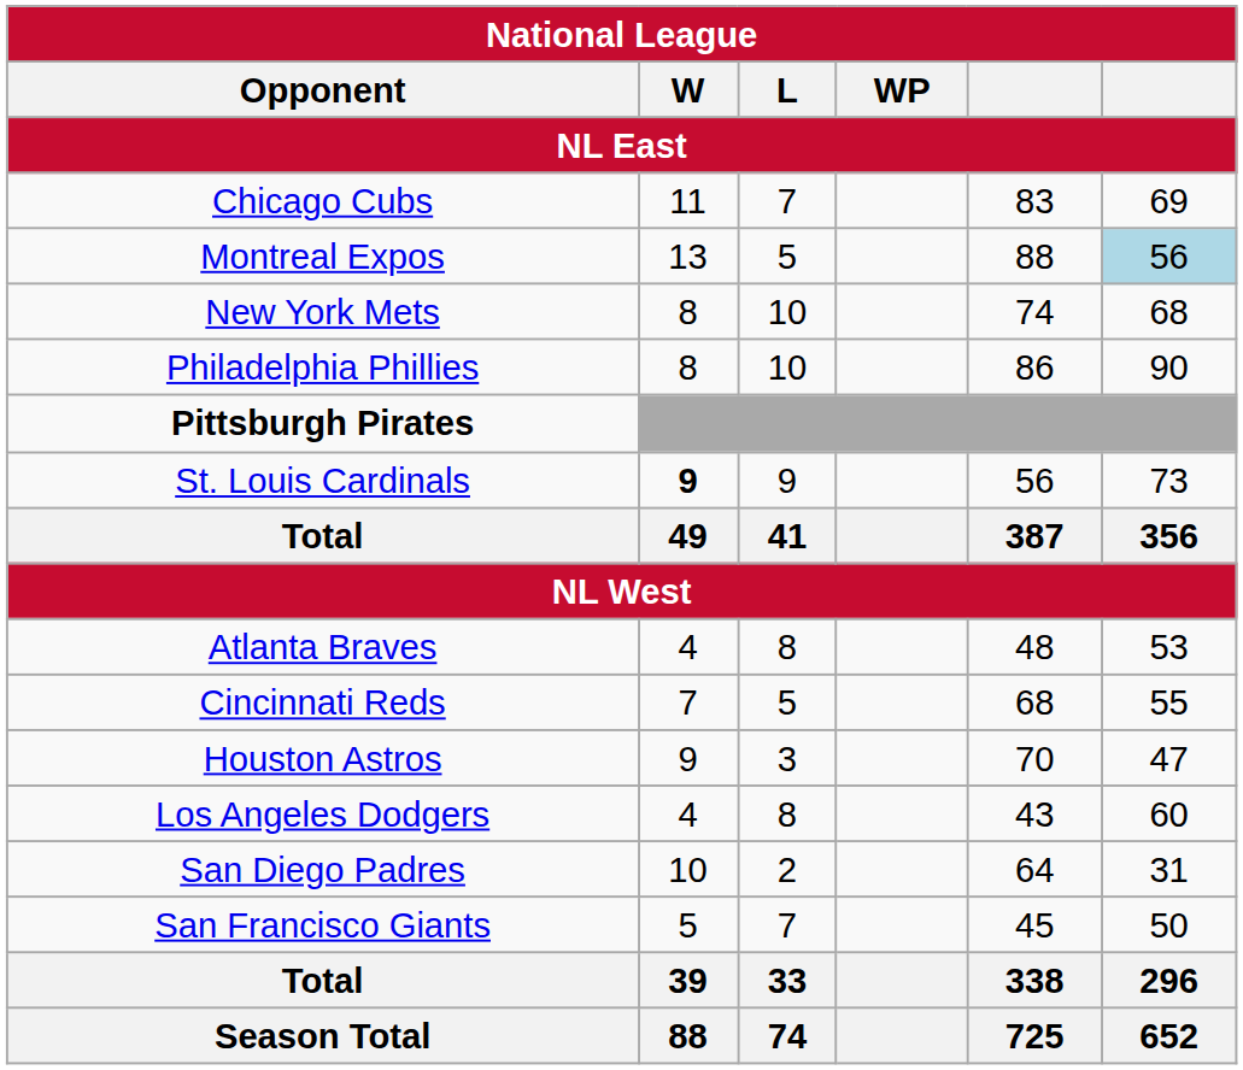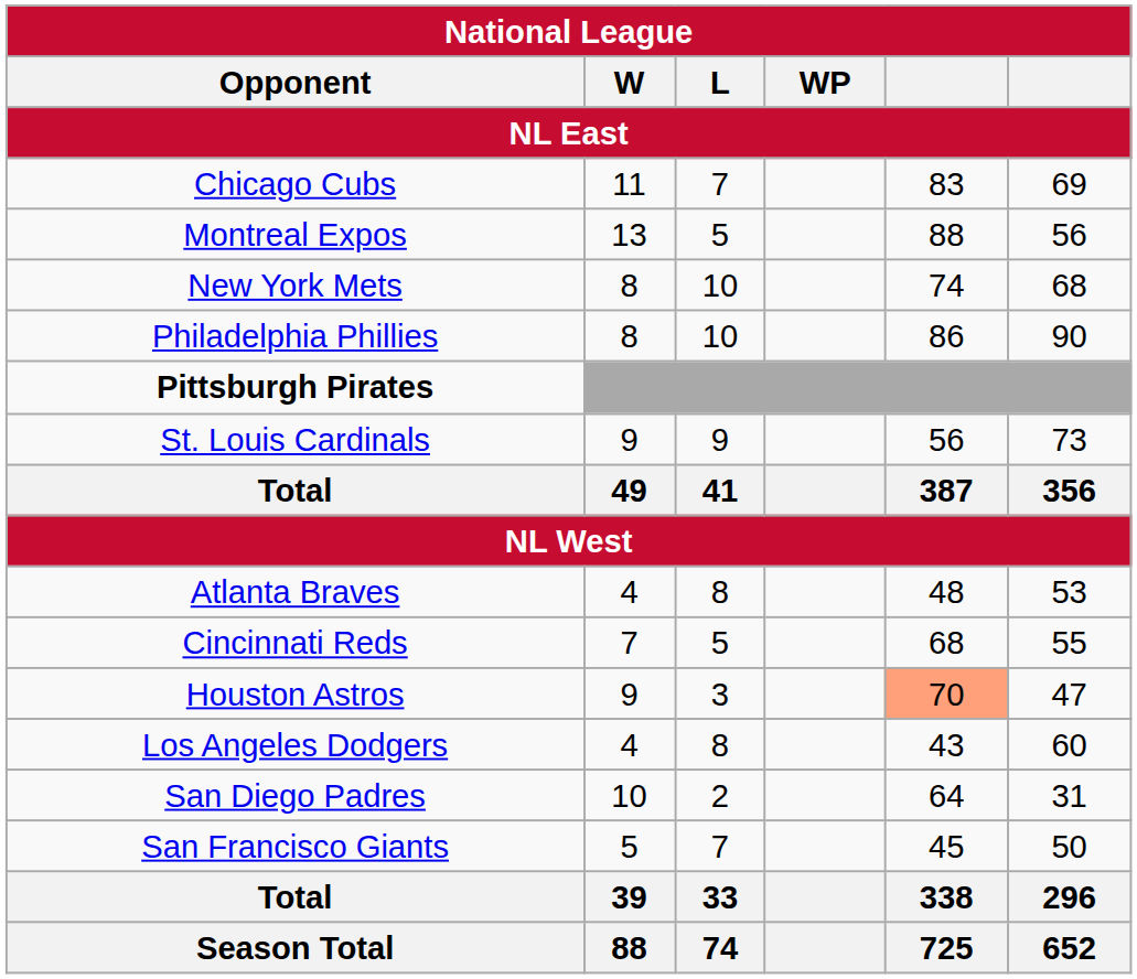Montreal Expos | column 6: lightblue background -> no background
St. Louis Cardinals | W: bold -> normal
Houston Astros | column 5: no background -> lightsalmon background
